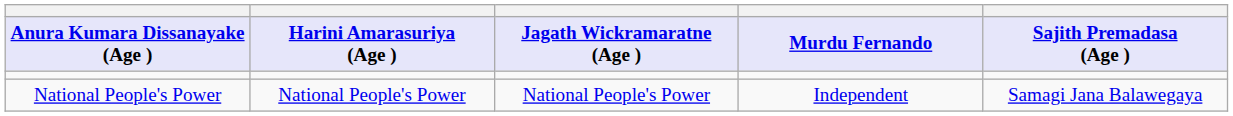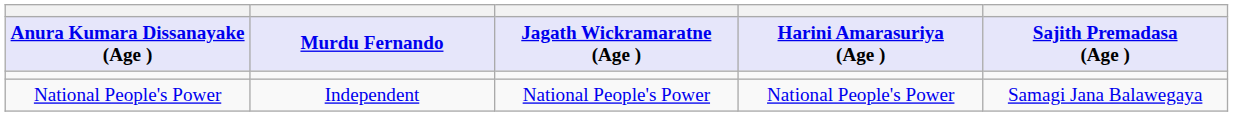columns swapped: Harini Amarasuriya (Age ) <-> Murdu Fernando
